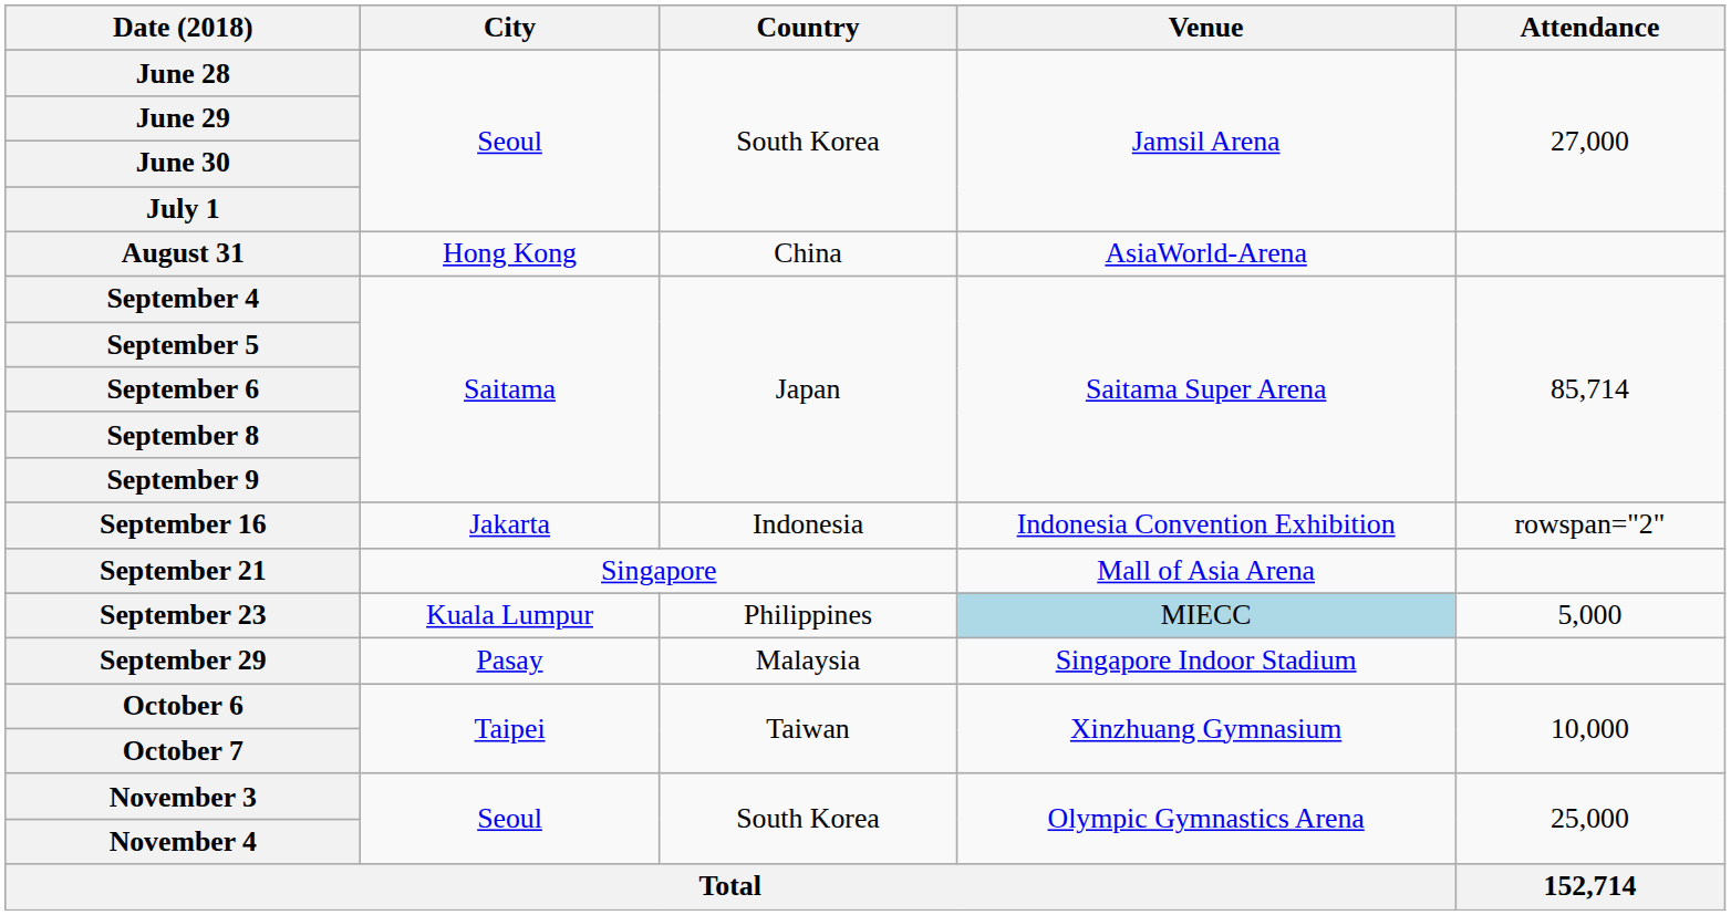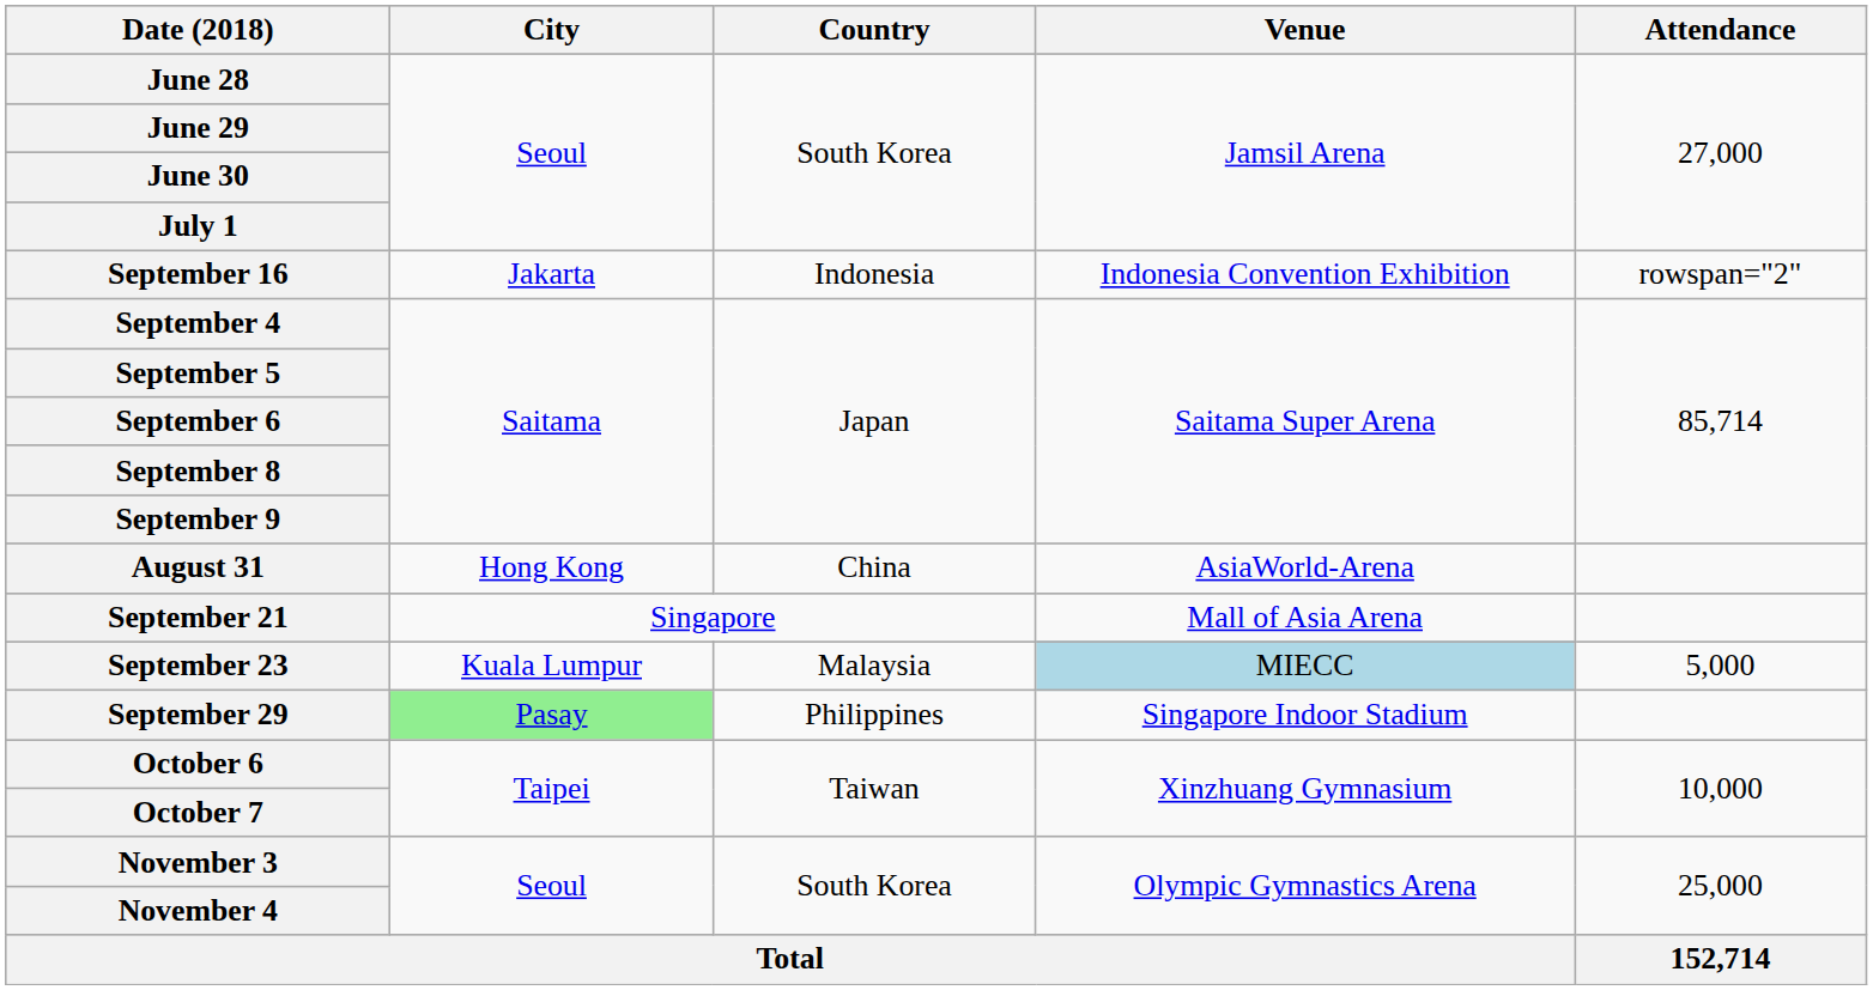rows swapped: August 31 <-> September 16
September 23 | Country: Philippines -> Malaysia
September 29 | City: no background -> lightgreen background
September 29 | Country: Malaysia -> Philippines
